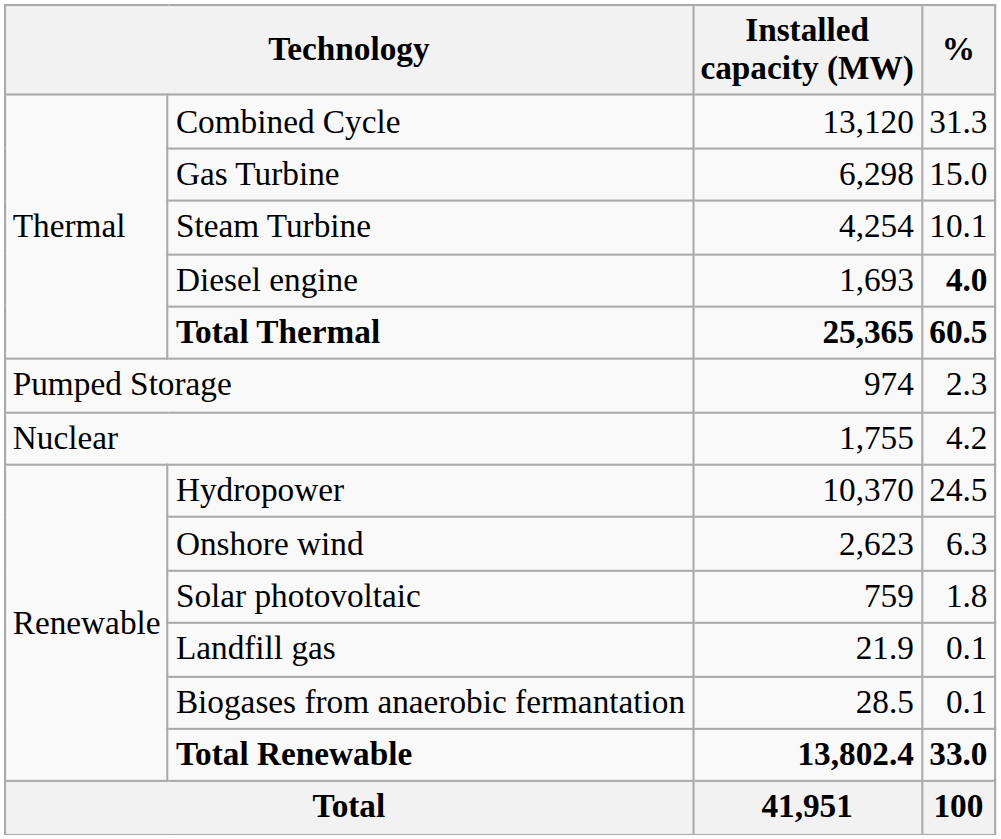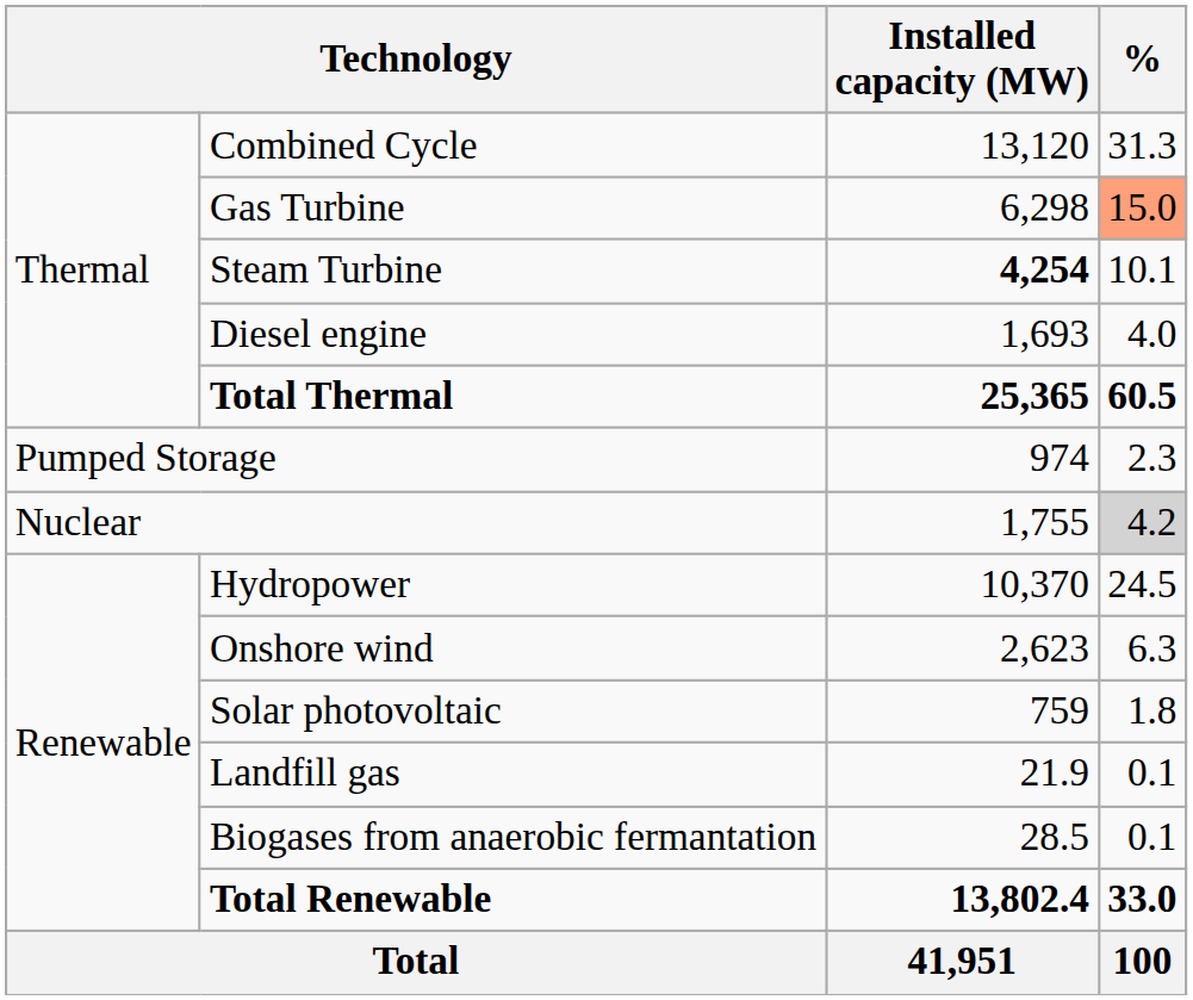Gas Turbine | %: no background -> lightsalmon background
Steam Turbine | Installed capacity (MW): normal -> bold
Diesel engine | %: bold -> normal
Nuclear | %: no background -> lightgrey background
